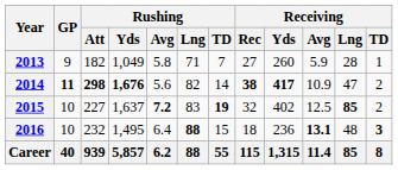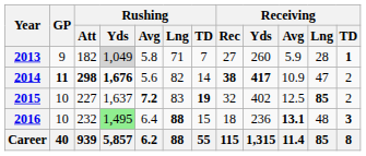2013 | Rushing / Yds: no background -> lightgrey background
2013 | Receiving / TD: normal -> bold
2016 | Rushing / Yds: no background -> lightgreen background
